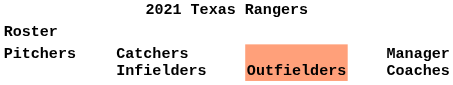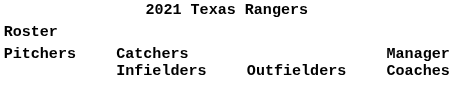Pitchers | column 3: lightsalmon background -> no background
